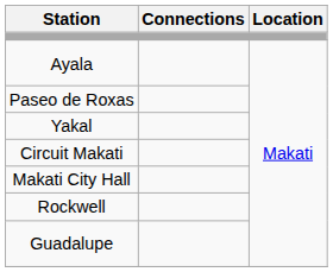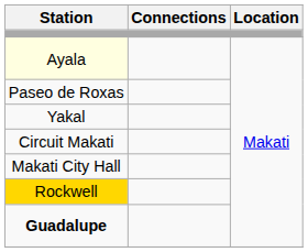Ayala | Station: no background -> lightyellow background
Rockwell | Station: no background -> gold background
Guadalupe | Station: normal -> bold
